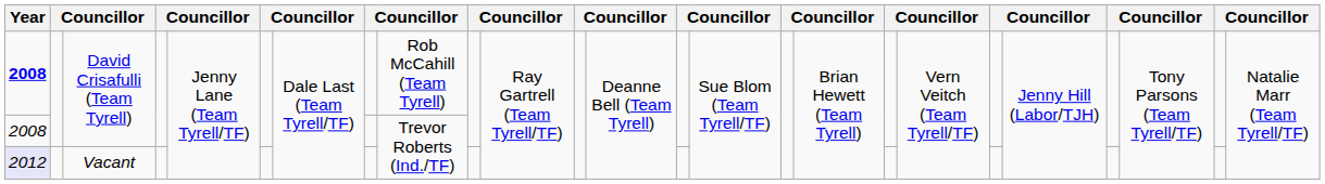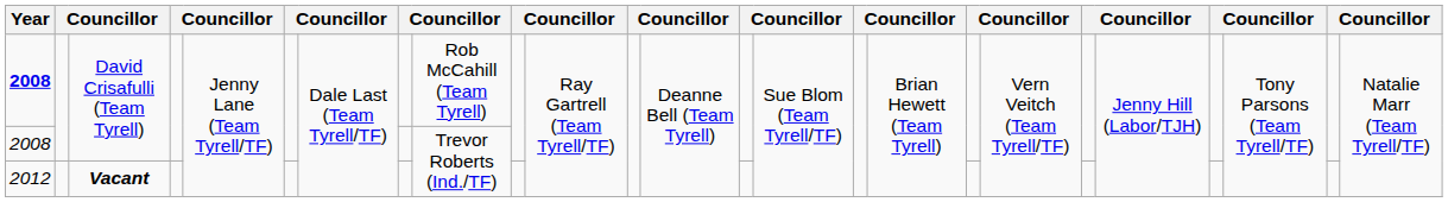2012 | Year: lavender background -> no background
2012 | column 3: normal -> bold
